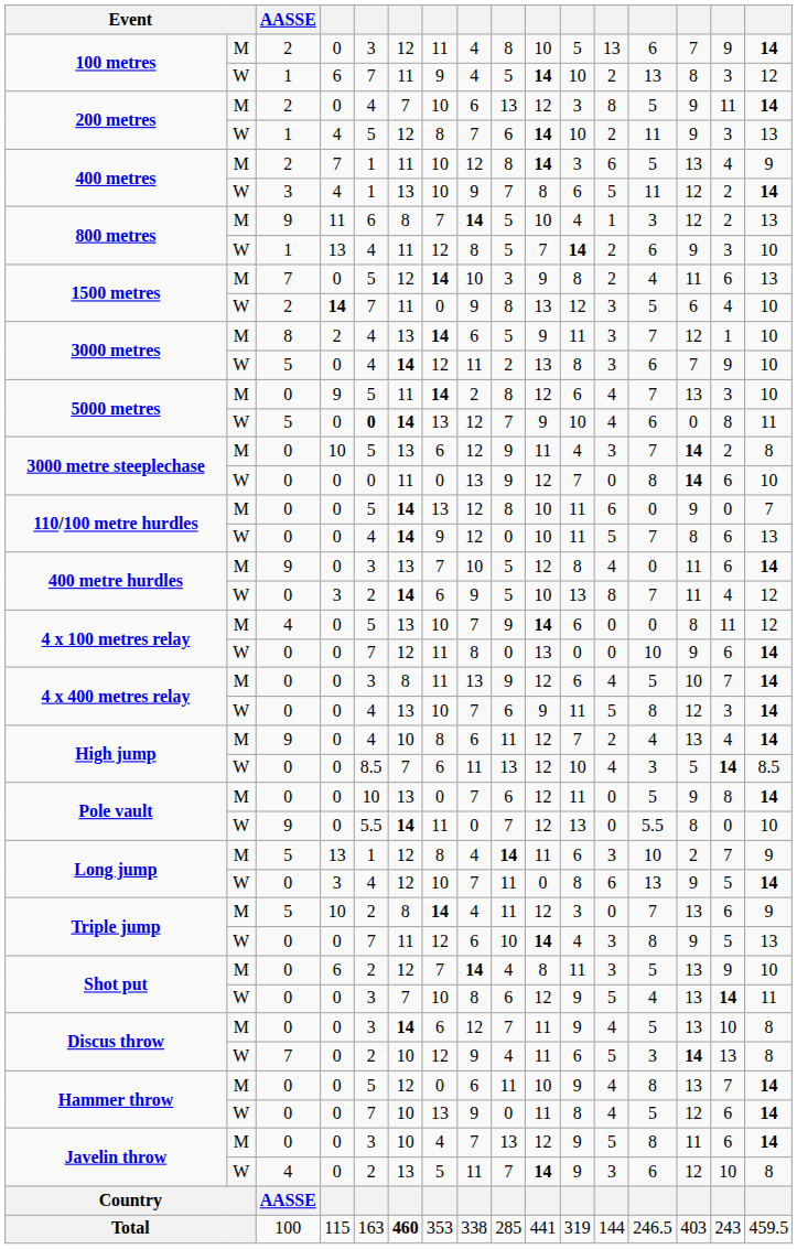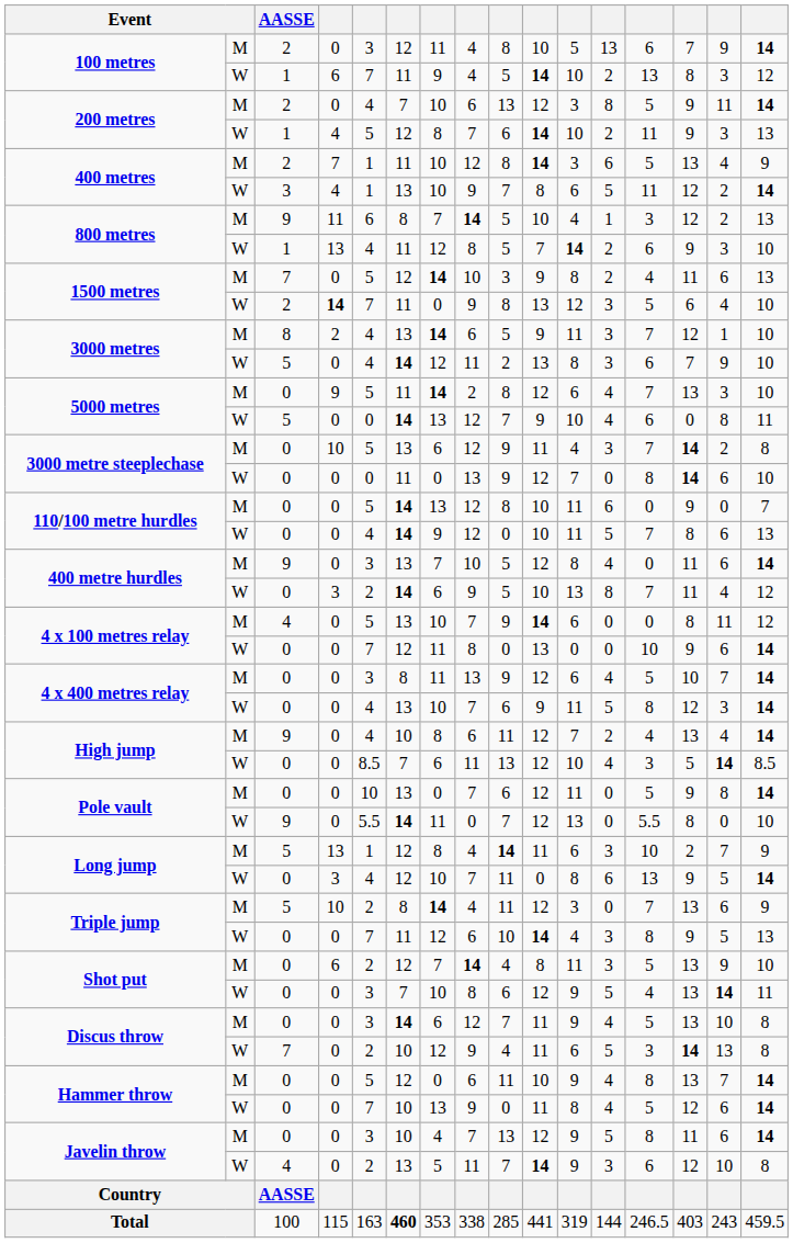5000 metres / W | column 5: bold -> normal
